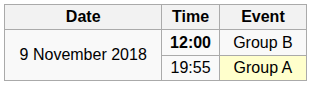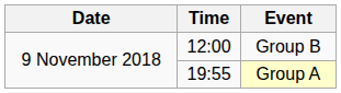Group B | Time: bold -> normal
